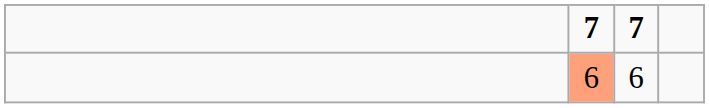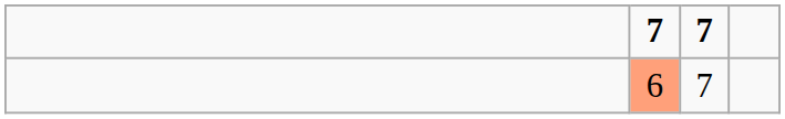row 2 | column 3: 6 -> 7
